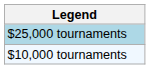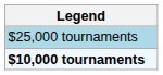row 3 | column 1: normal -> bold
